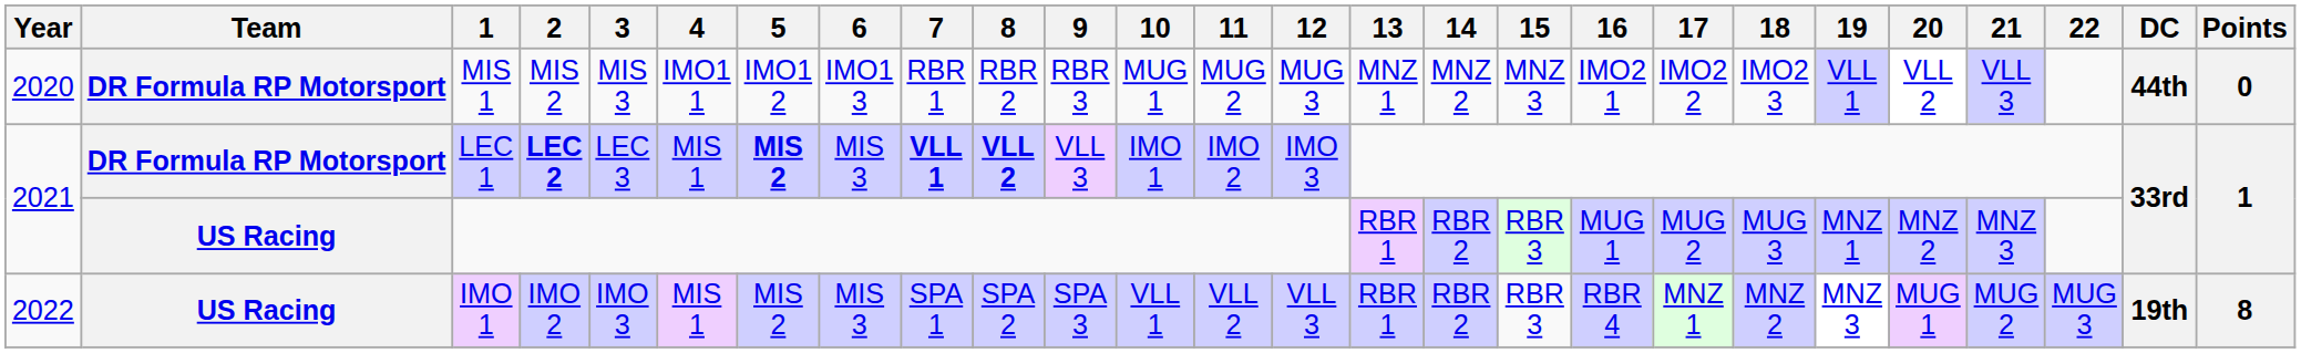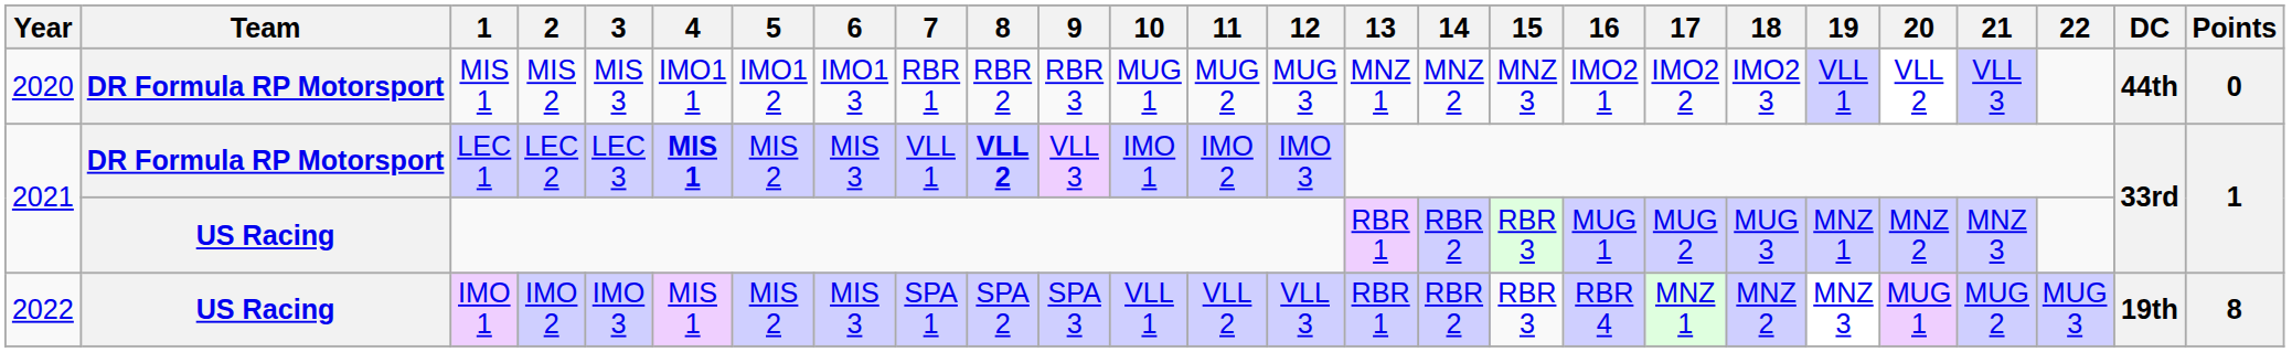LEC 1 | 2: bold -> normal
LEC 1 | 4: normal -> bold
LEC 1 | 5: bold -> normal
LEC 1 | 7: bold -> normal
